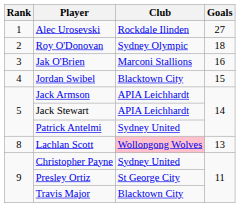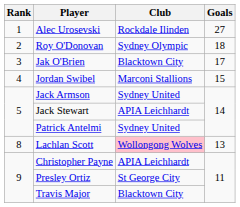Jak O'Brien | Club: Marconi Stallions -> Blacktown City
Jak O'Brien | Goals: 16 -> 17
Jordan Swibel | Club: Blacktown City -> Marconi Stallions
Jack Armson | Club: APIA Leichhardt -> Sydney United
Christopher Payne | Club: Sydney United -> APIA Leichhardt
